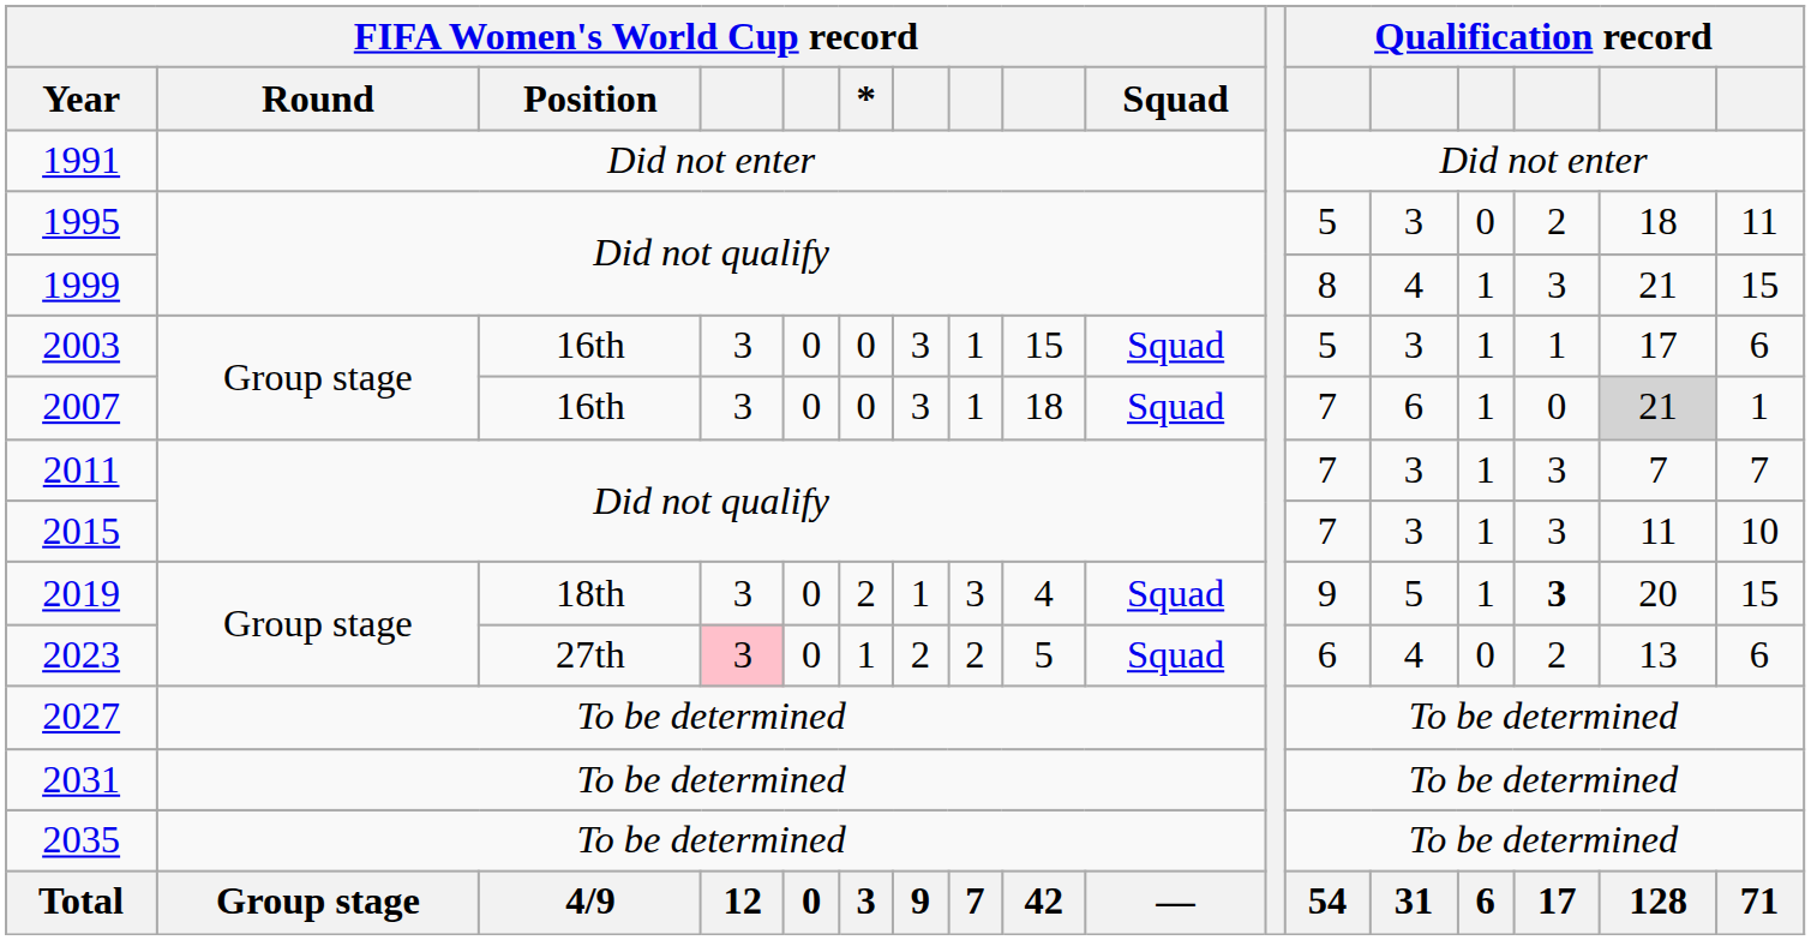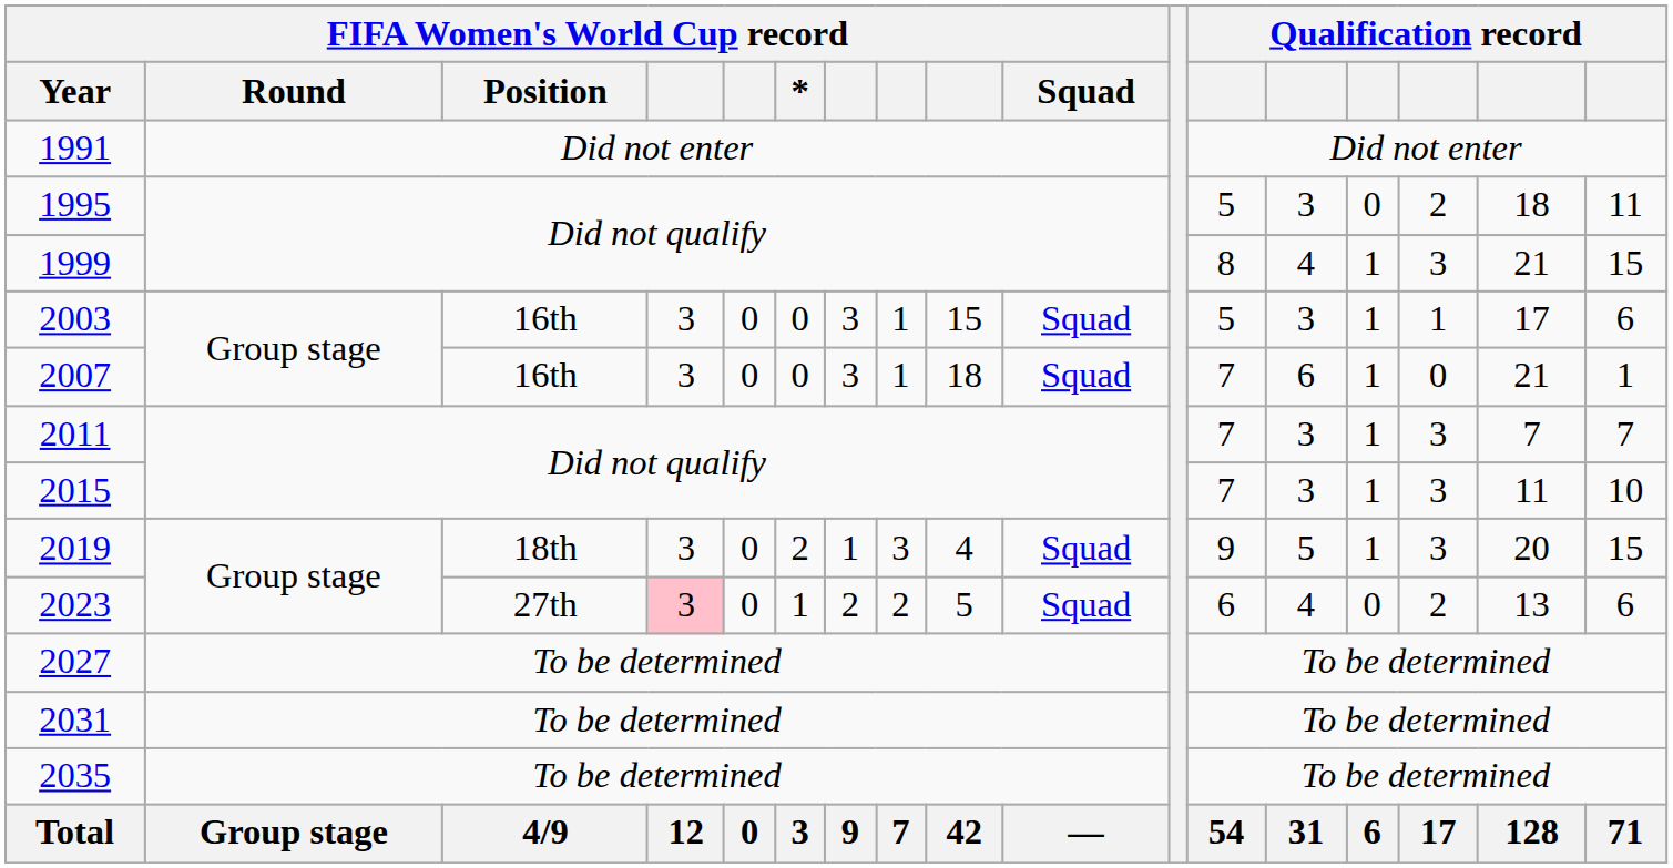2007 | column 16: lightgrey background -> no background
2019 | column 15: bold -> normal
